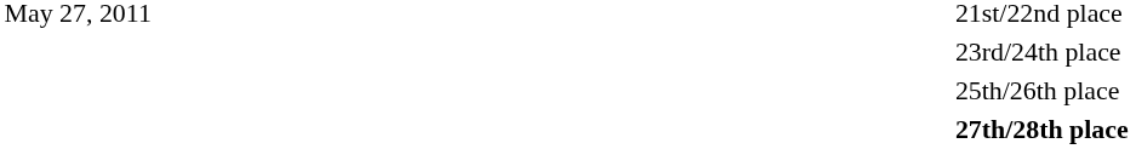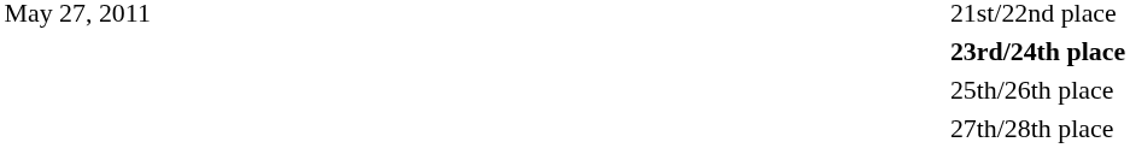row 2 | column 2: normal -> bold
row 4 | column 2: bold -> normal
